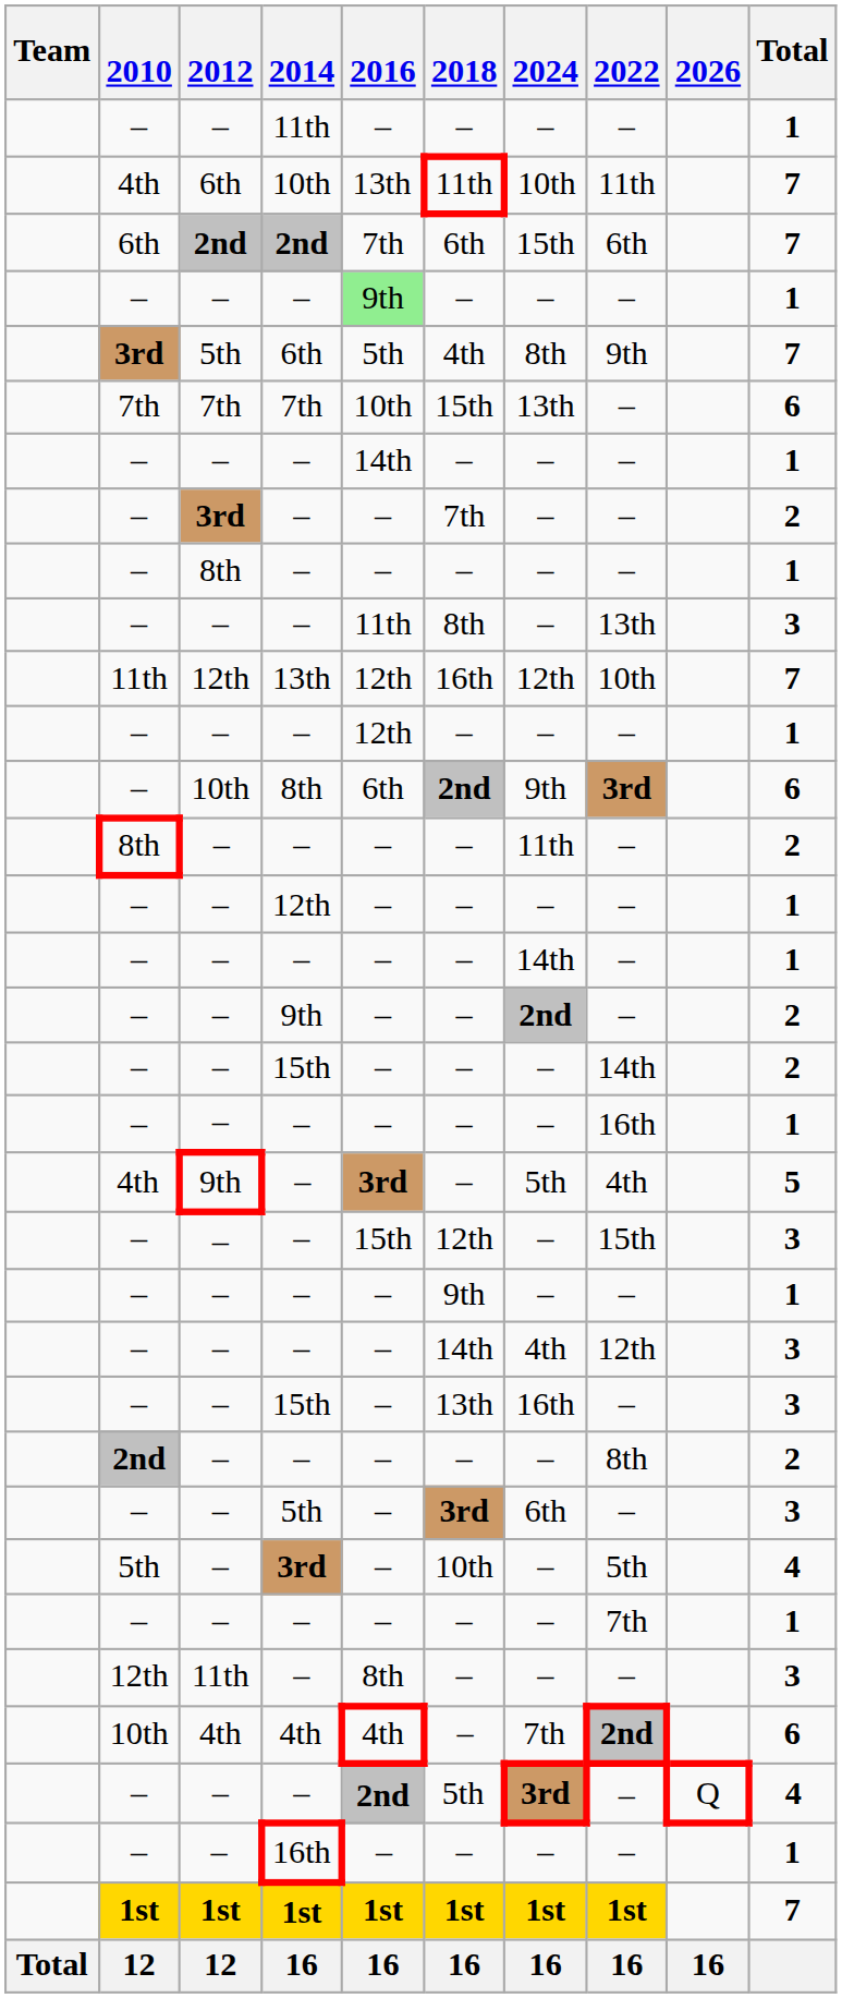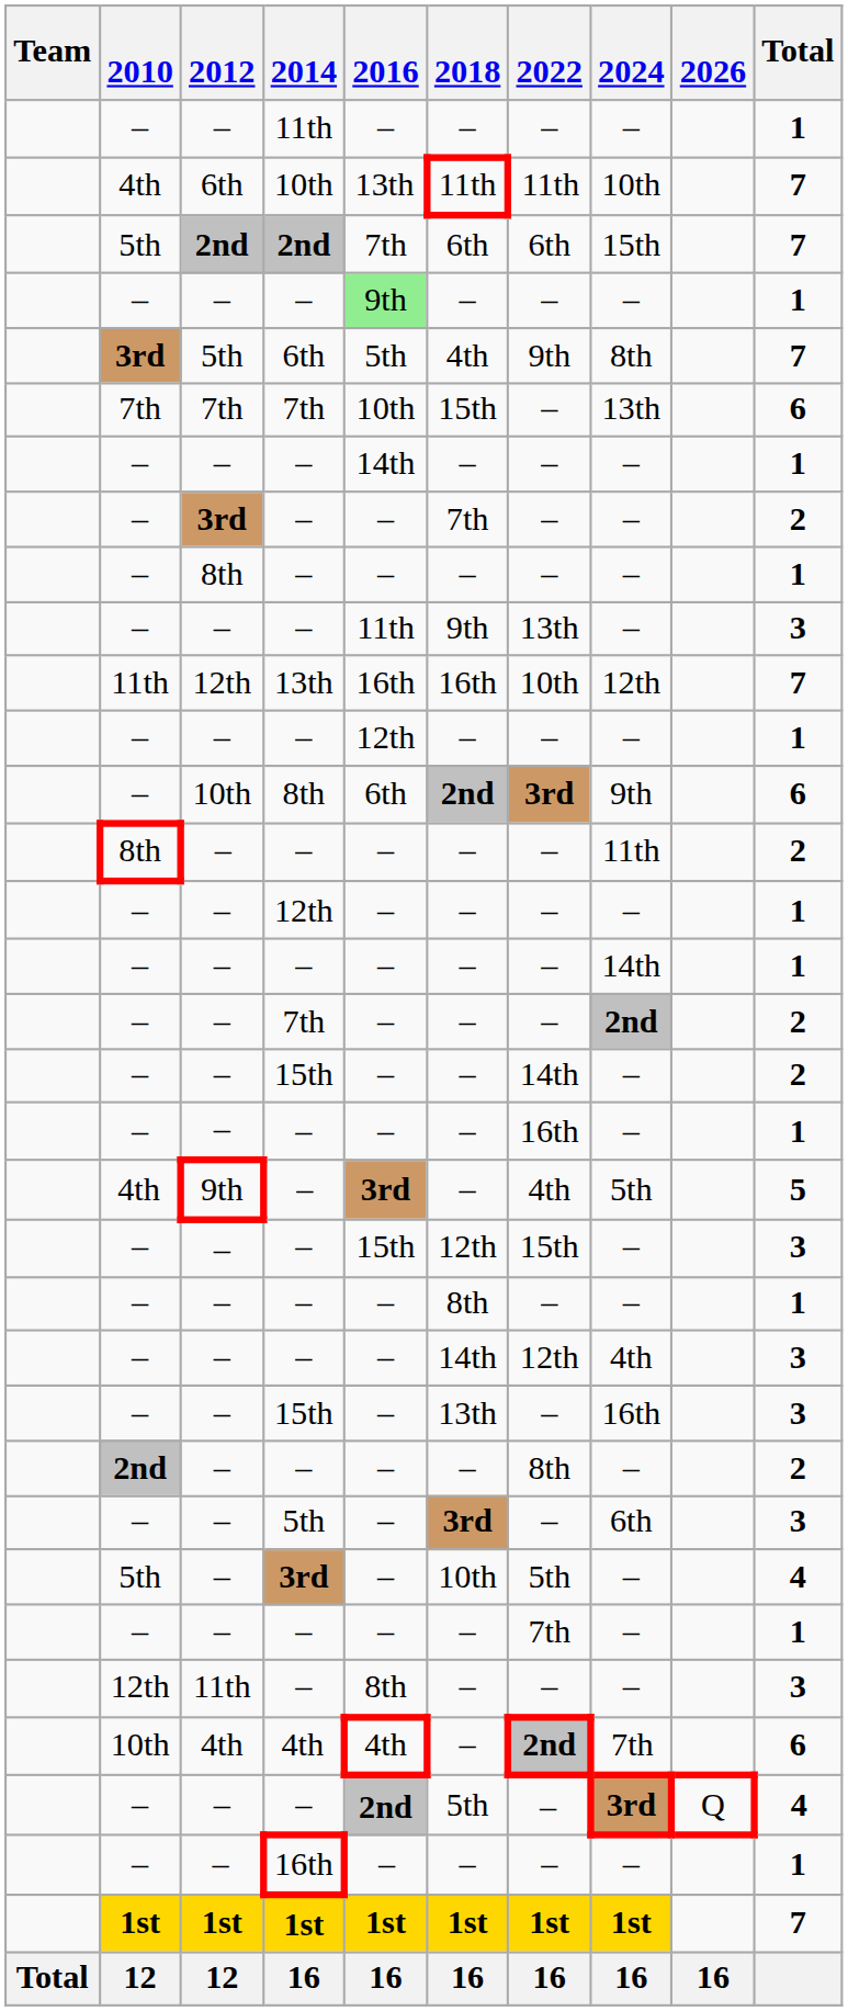columns swapped: 2022 <-> 2024
row 4 | 2010: 6th -> 5th
row 11 | 2018: 8th -> 9th
row 12 | 2016: 12th -> 16th
row 18 | 2014: 9th -> 7th
row 23 | 2018: 9th -> 8th
